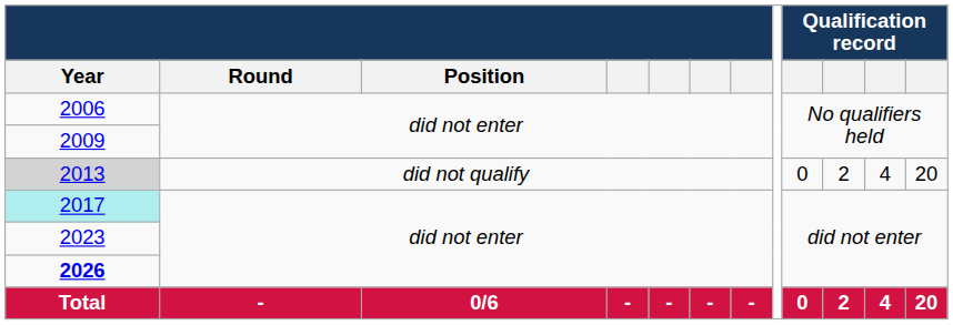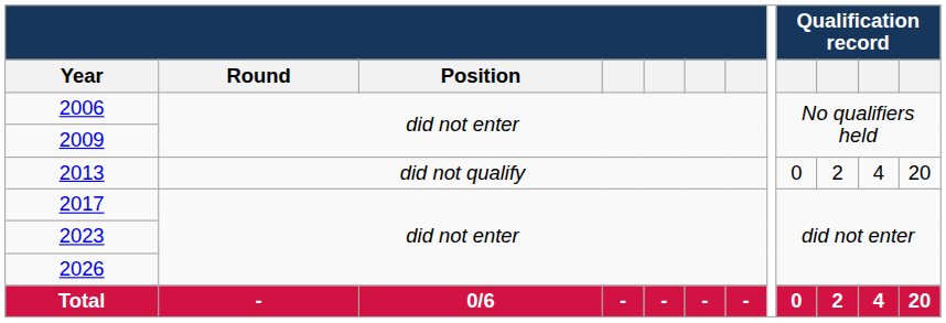2013 | Year: lightgrey background -> no background
2017 | Year: paleturquoise background -> no background
2026 | Year: bold -> normal
